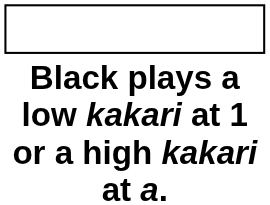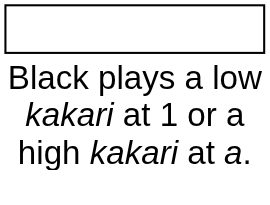row 1 | column 1: bold -> normal
